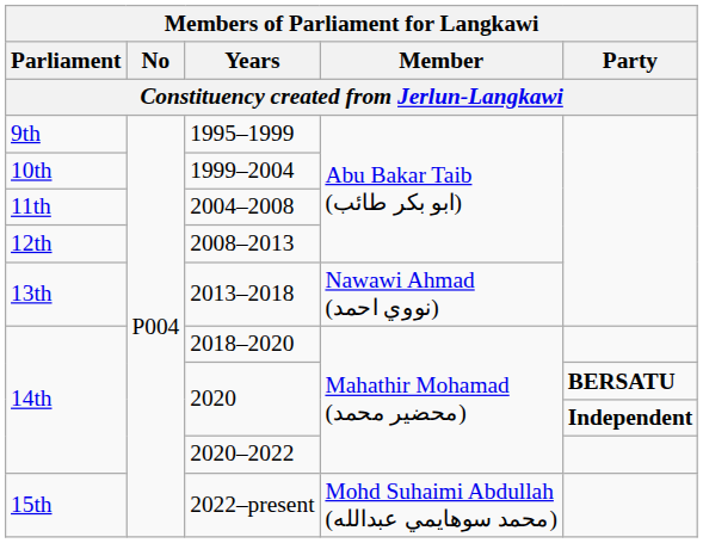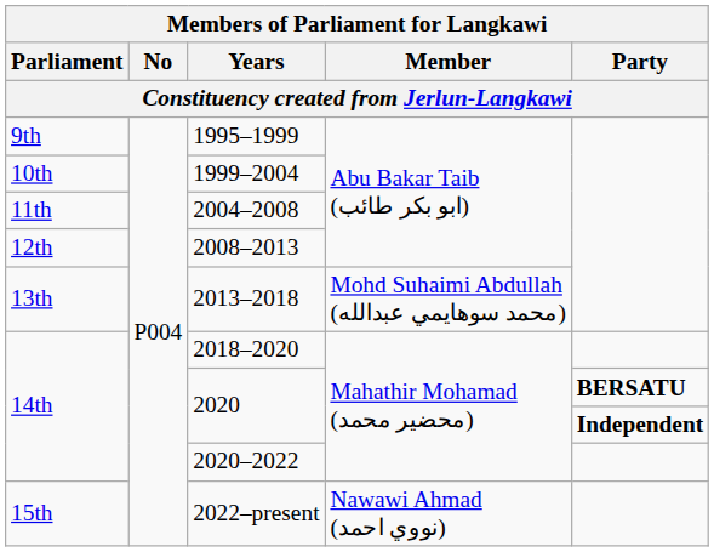2013–2018 | Member: Nawawi Ahmad (نووي احمد) -> Mohd Suhaimi Abdullah (محمد سوهايمي عبدالله)
2022–present | Member: Mohd Suhaimi Abdullah (محمد سوهايمي عبدالله) -> Nawawi Ahmad (نووي احمد)
